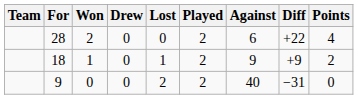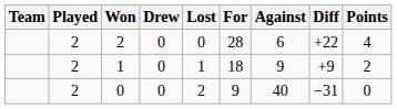columns swapped: Played <-> For
